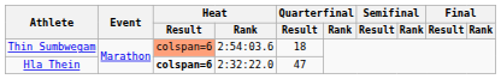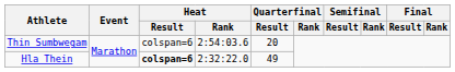Thin Sumbwegam | Heat / Result: lightsalmon background -> no background
Thin Sumbwegam | Quarterfinal / Result: 18 -> 20
Hla Thein | Quarterfinal / Result: 47 -> 49
